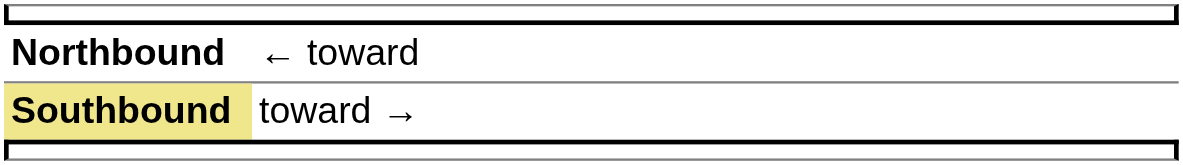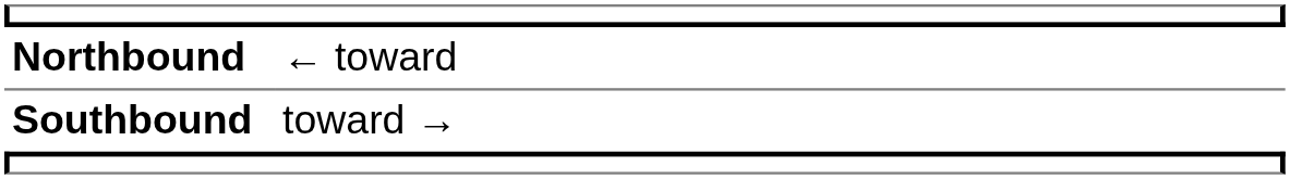row 2 | column 1: khaki background -> no background
